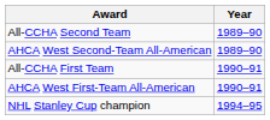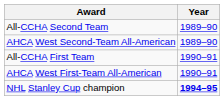NHL Stanley Cup champion | Year: normal -> bold
